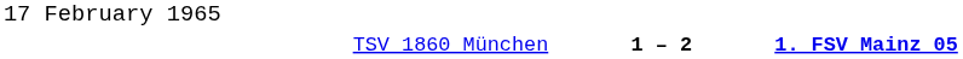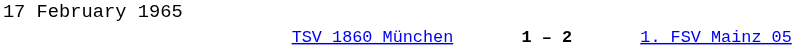TSV 1860 München | column 3: bold -> normal
